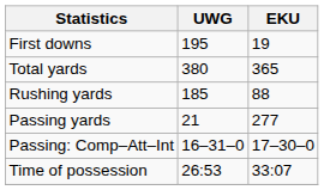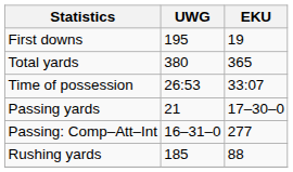rows swapped: Rushing yards <-> Time of possession
Passing yards | EKU: 277 -> 17–30–0
Passing: Comp–Att–Int | EKU: 17–30–0 -> 277
